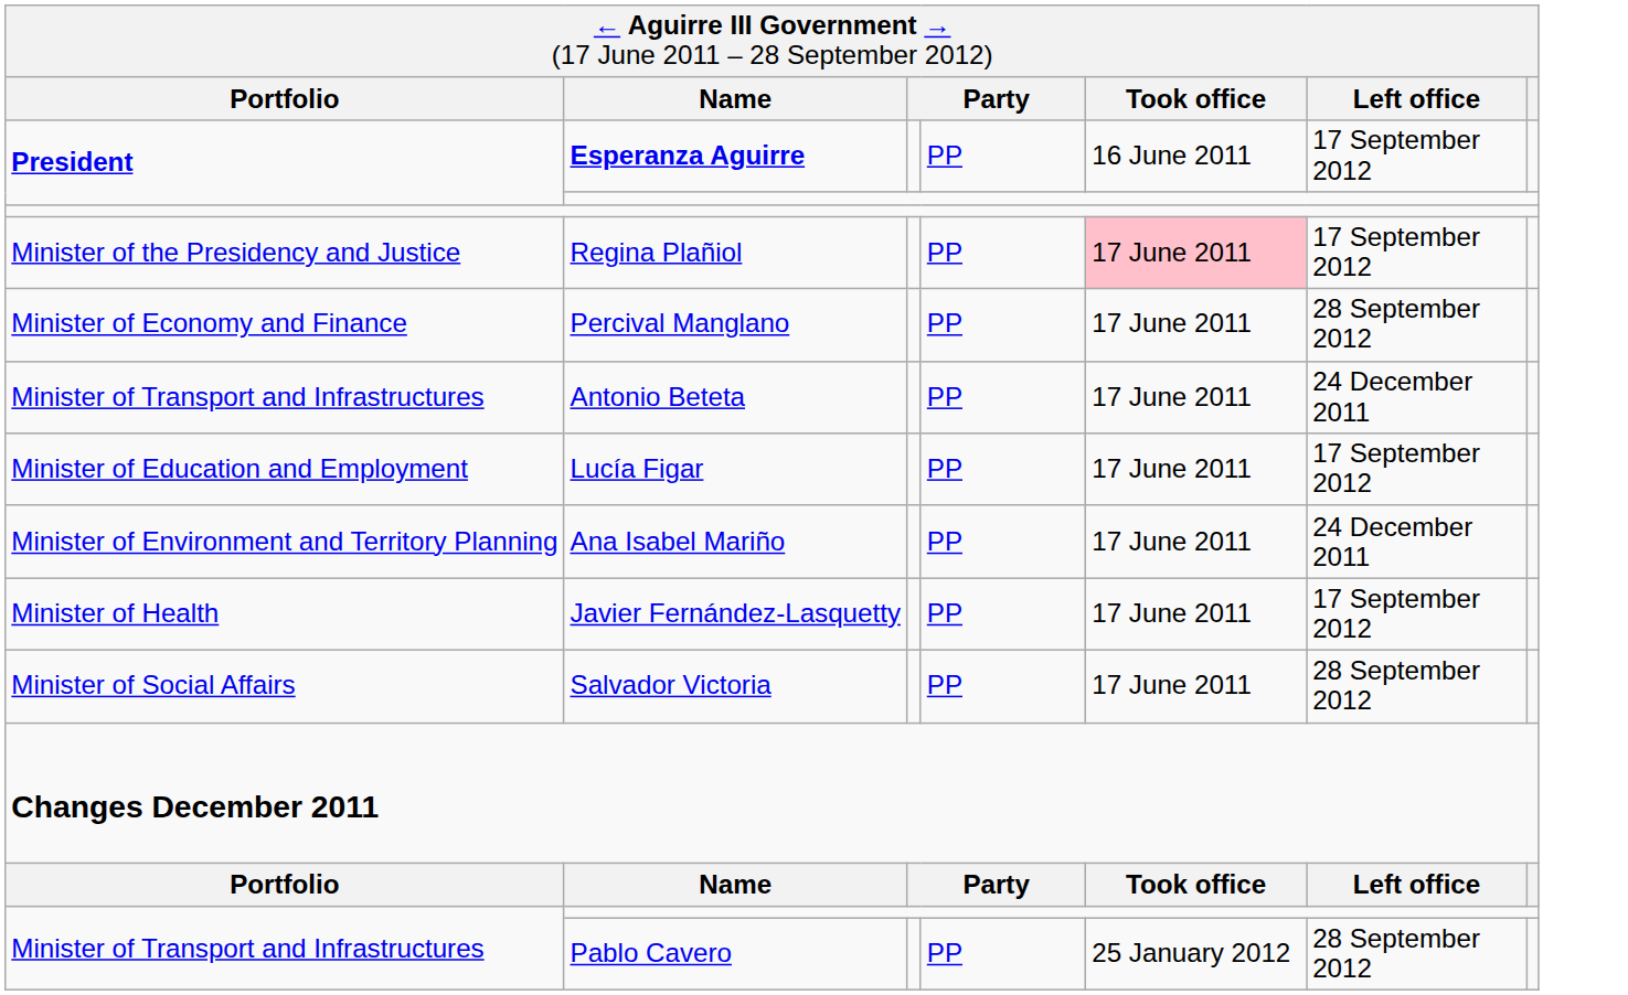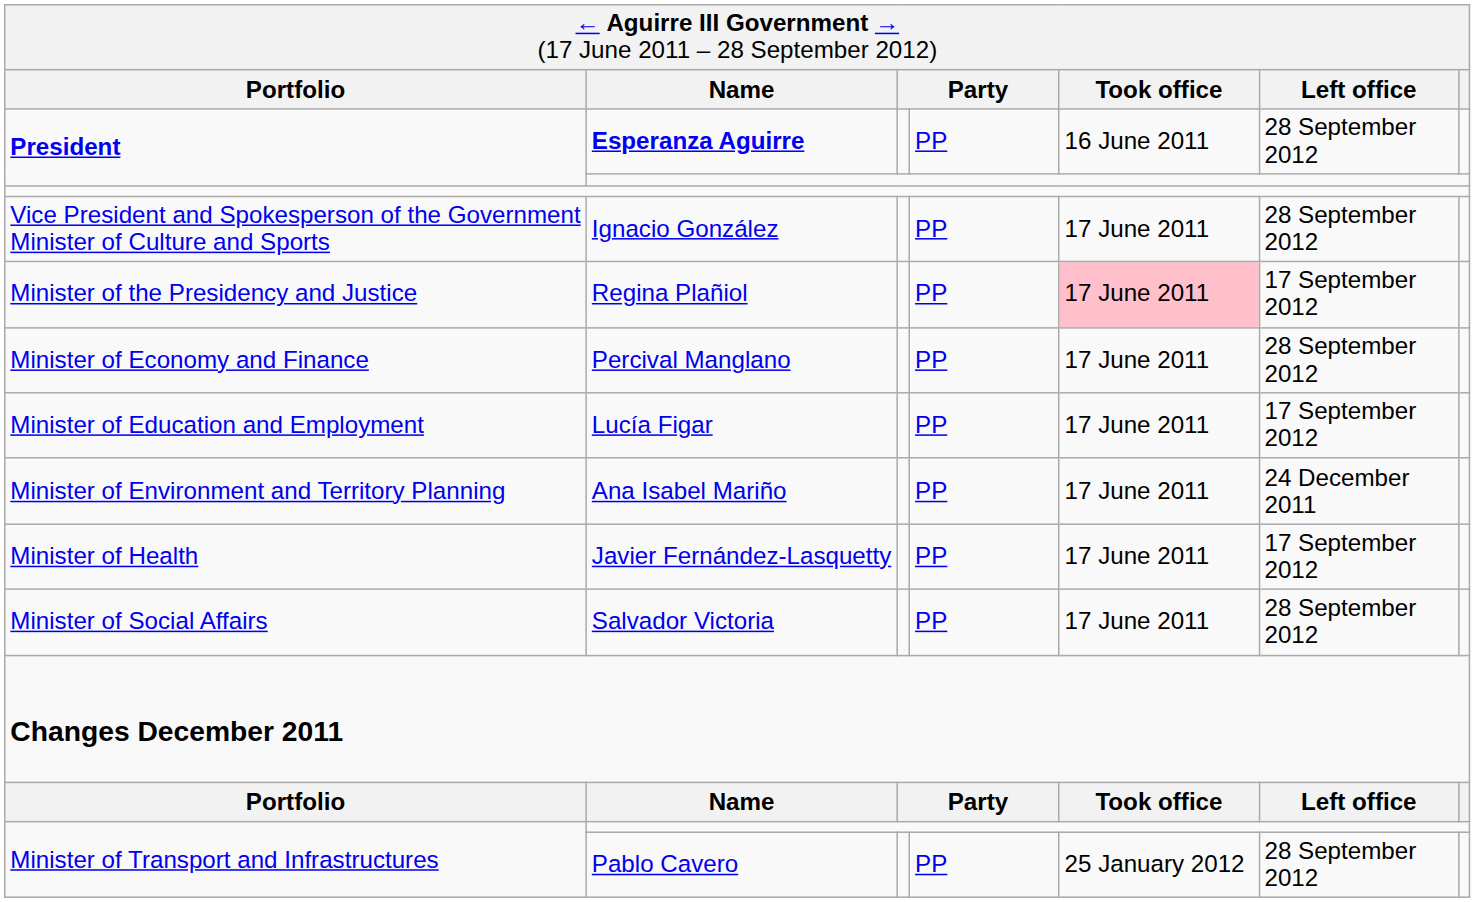Esperanza Aguirre | column 6: 17 September 2012 -> 28 September 2012
+ row: Vice President and Spokesperson of the Government Minister of Culture and Sports | Ignacio González | PP | 17 June 2011 | 28 September 2012
- row: Minister of Transport and Infrastructures | Antonio Beteta | PP | 17 June 2011 | 24 December 2011
